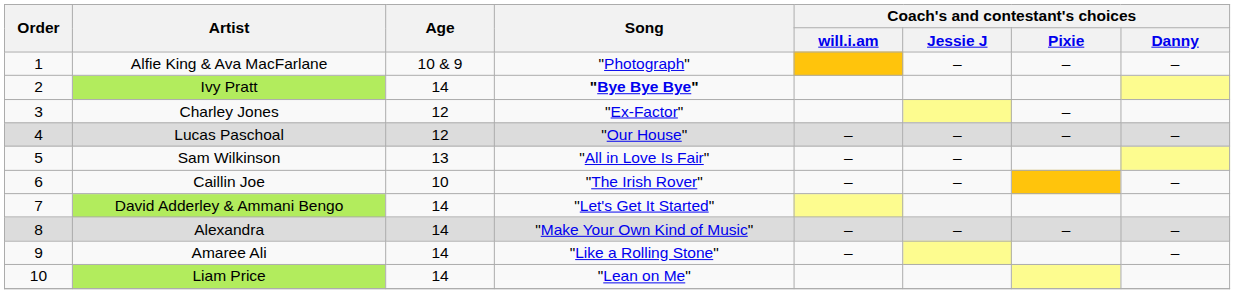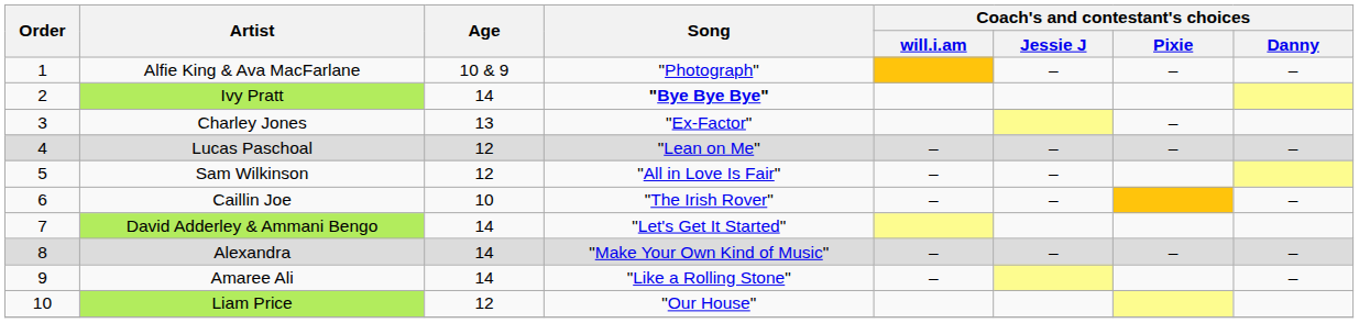Charley Jones | Age: 12 -> 13
Lucas Paschoal | Song: "Our House" -> "Lean on Me"
Sam Wilkinson | Age: 13 -> 12
Liam Price | Age: 14 -> 12
Liam Price | Song: "Lean on Me" -> "Our House"
